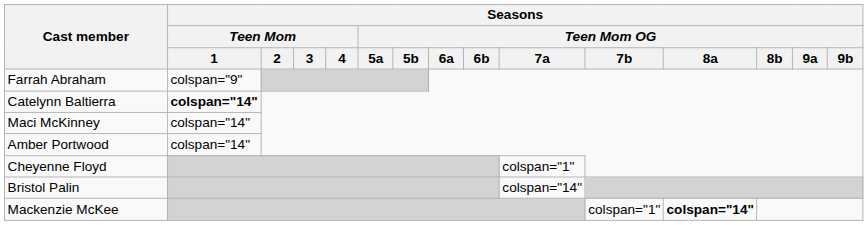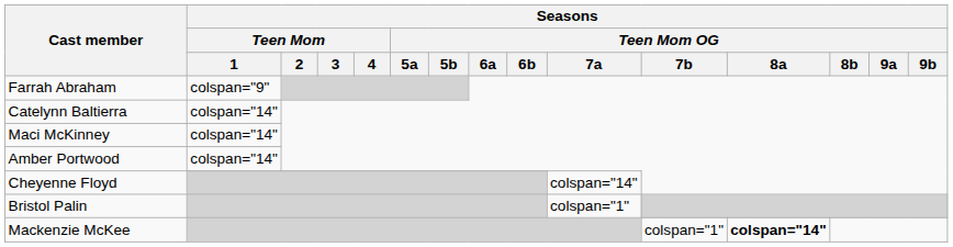Catelynn Baltierra | Seasons / Teen Mom / 1: bold -> normal
Cheyenne Floyd | Seasons / Teen Mom OG / 7a: colspan="1" -> colspan="14"
Bristol Palin | Seasons / Teen Mom OG / 7a: colspan="14" -> colspan="1"
